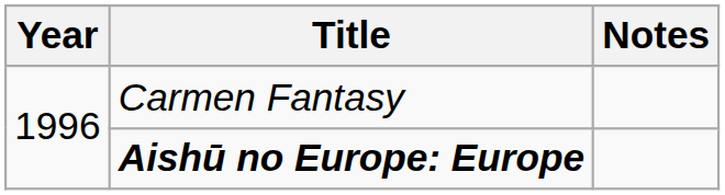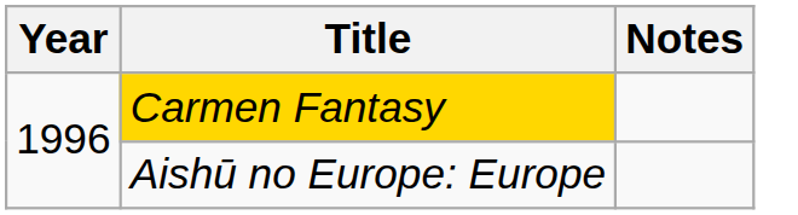Carmen Fantasy | Title: no background -> gold background
Aishū no Europe: Europe | Title: bold -> normal
